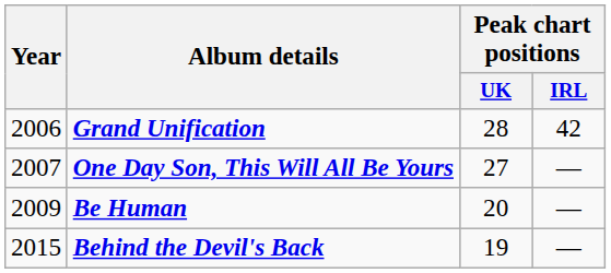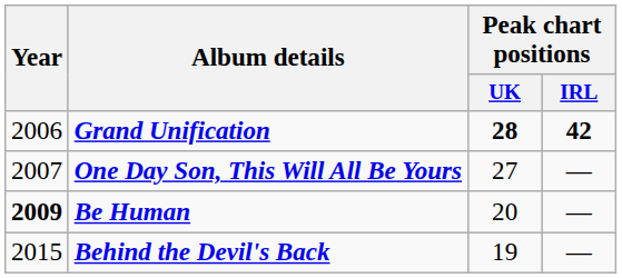Grand Unification | Peak chart positions / UK: normal -> bold
Grand Unification | Peak chart positions / IRL: normal -> bold
Be Human | Year: normal -> bold
